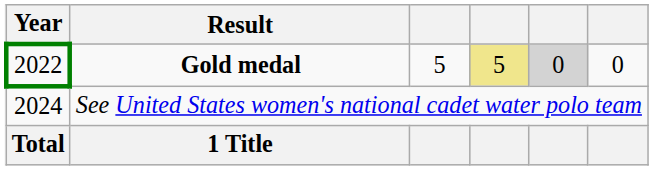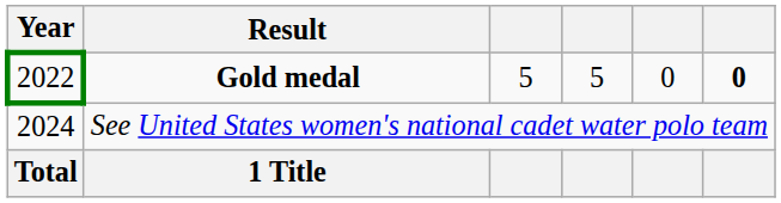Gold medal | column 4: khaki background -> no background
Gold medal | column 5: lightgrey background -> no background
Gold medal | column 6: normal -> bold
